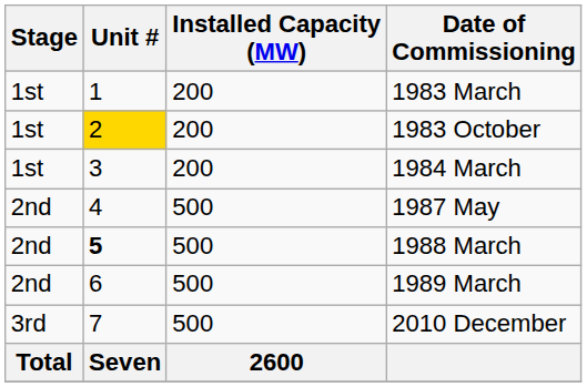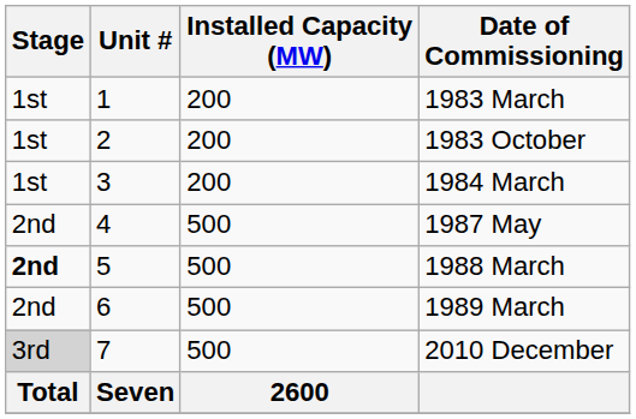1983 October | Unit #: gold background -> no background
1988 March | Stage: normal -> bold
1988 March | Unit #: bold -> normal
2010 December | Stage: no background -> lightgrey background
